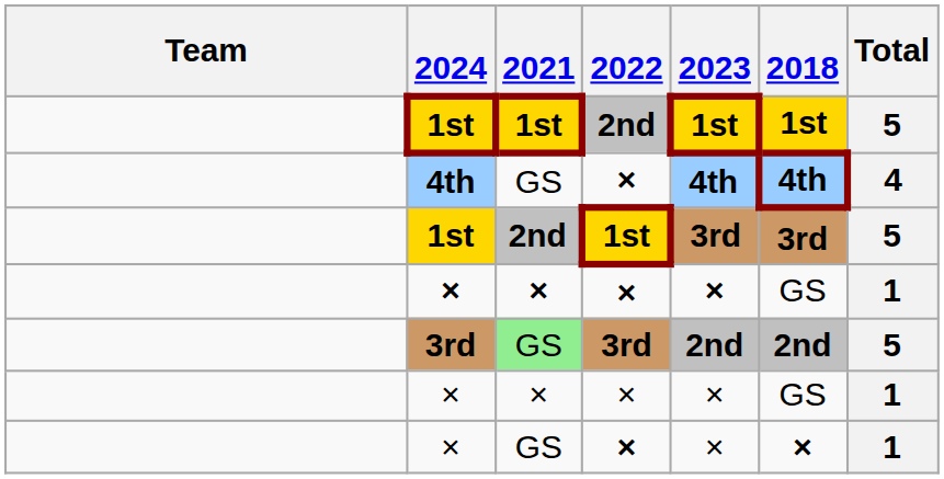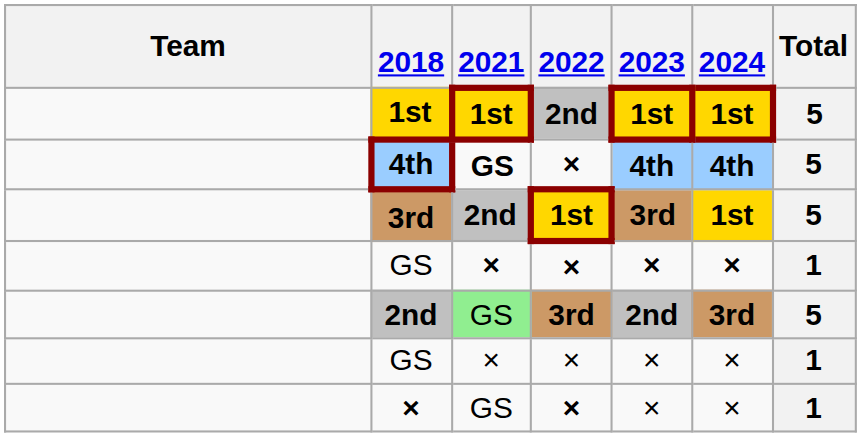columns swapped: 2018 <-> 2024
row 3 | 2021: normal -> bold
row 3 | Total: 4 -> 5
